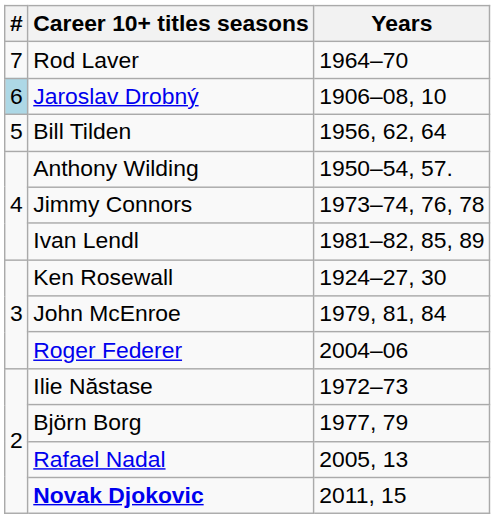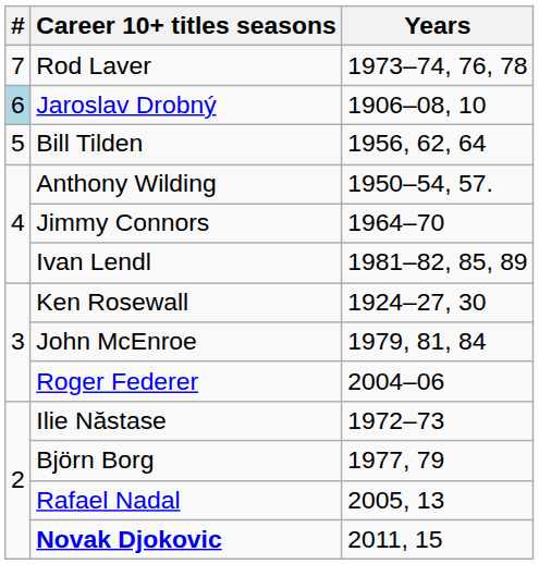Rod Laver | Years: 1964–70 -> 1973–74, 76, 78
Jimmy Connors | Years: 1973–74, 76, 78 -> 1964–70
